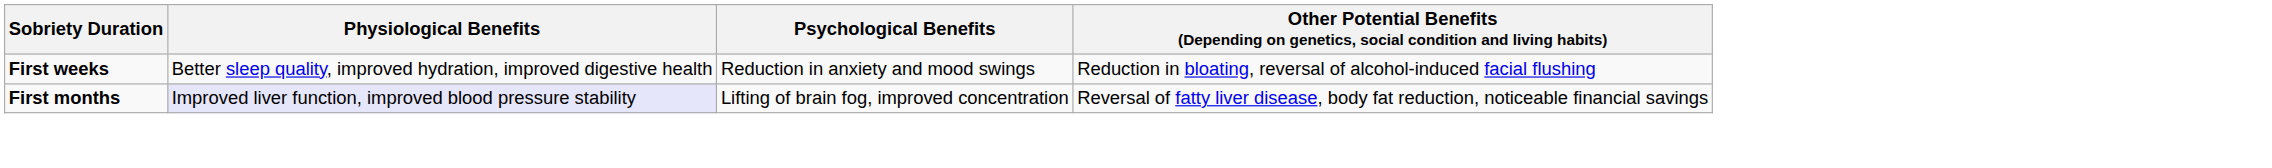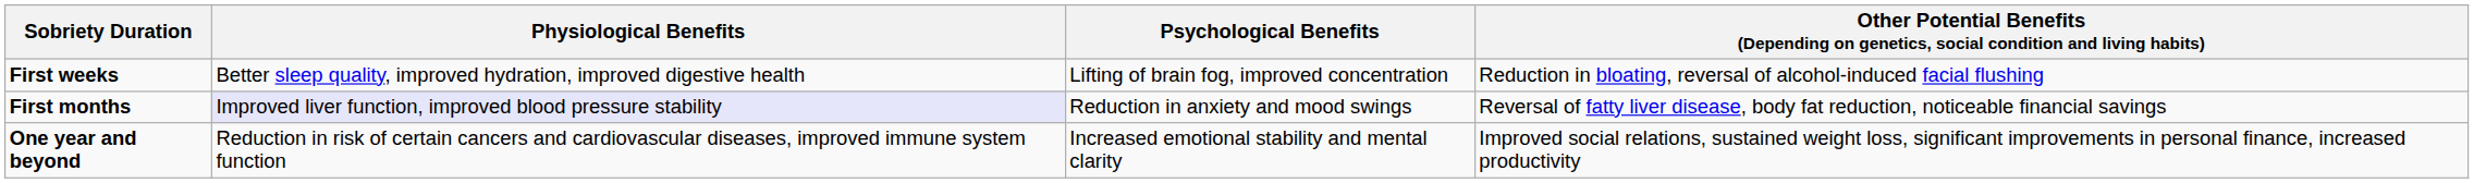First weeks | Psychological Benefits: Reduction in anxiety and mood swings -> Lifting of brain fog, improved concentration
First months | Psychological Benefits: Lifting of brain fog, improved concentration -> Reduction in anxiety and mood swings
+ row: One year and beyond | Reduction in risk of certain cancers and cardiovascular diseases, improved immune system function | Increased emotional stability and mental clarity | Improved social relations, sustained weight loss, significant improvements in personal finance, increased productivity
